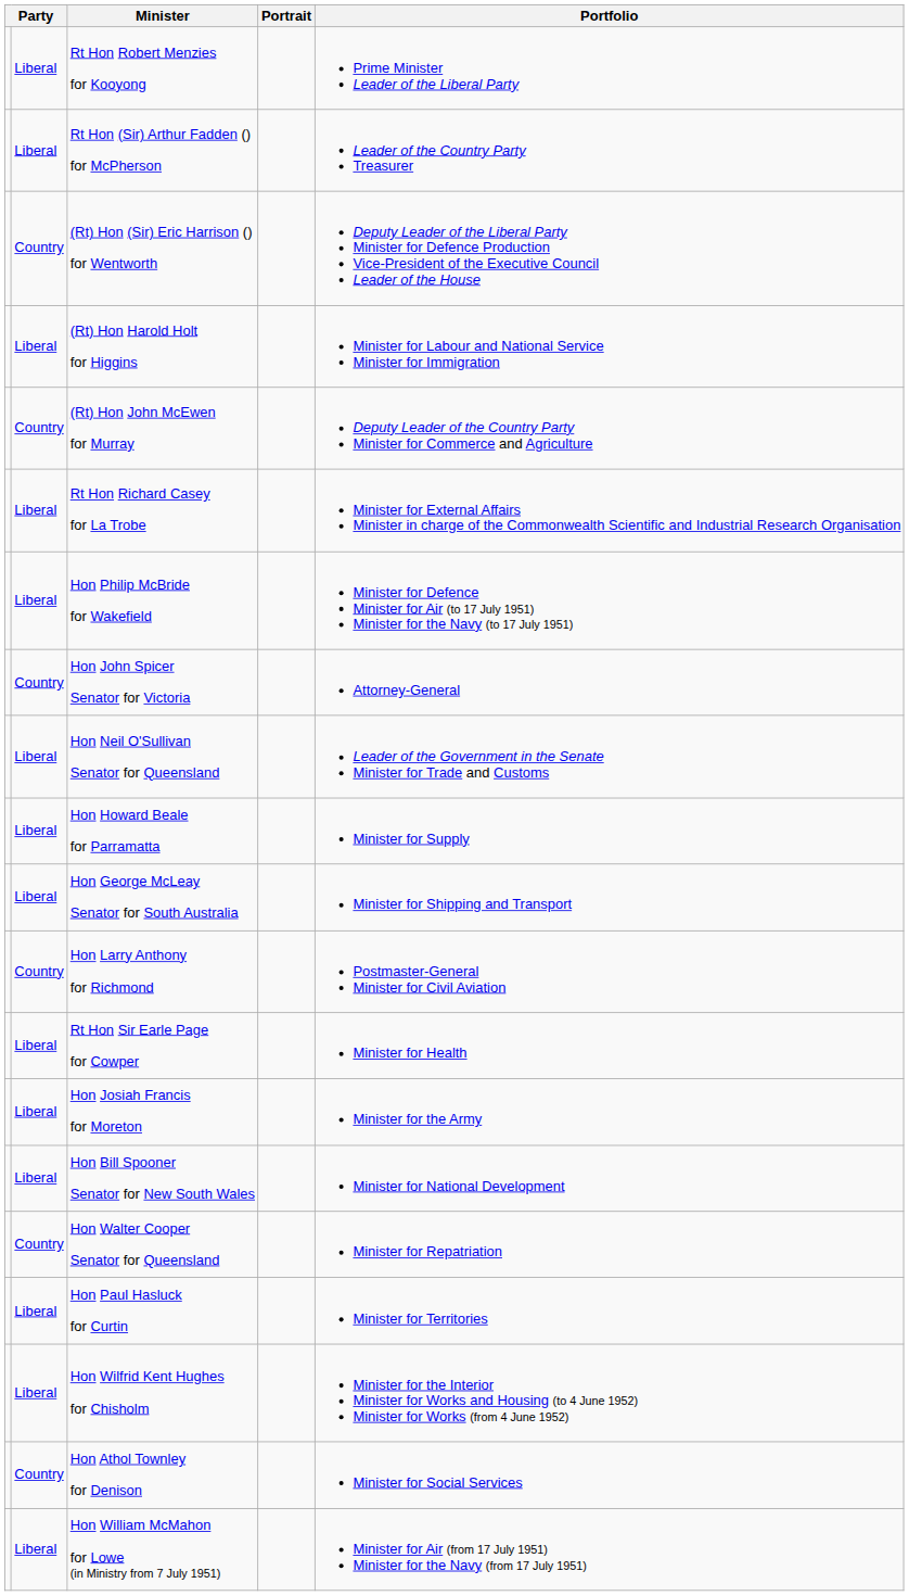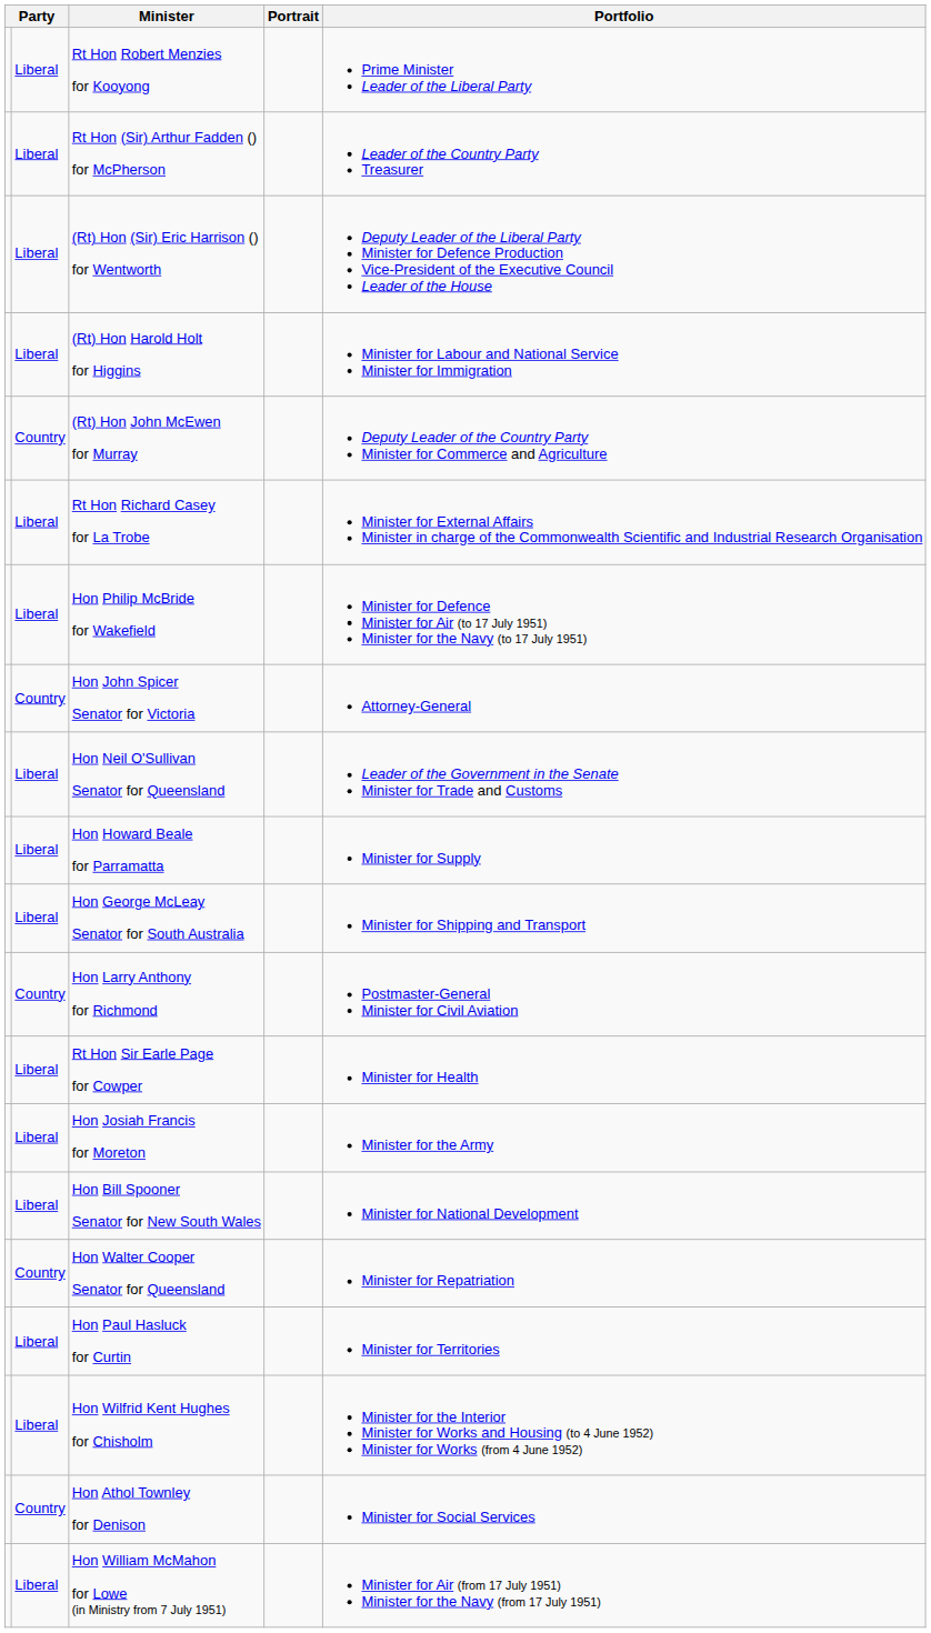(Rt) Hon (Sir) Eric Harrison () for Wentworth | column 2: Country -> Liberal
